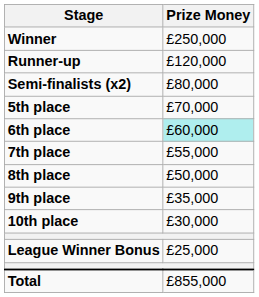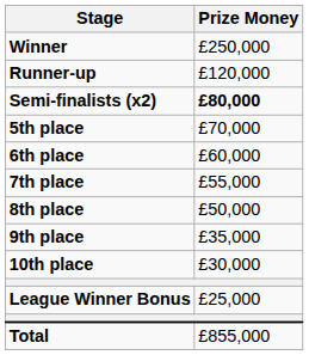Semi-finalists (x2) | Prize Money: normal -> bold
6th place | Prize Money: paleturquoise background -> no background
